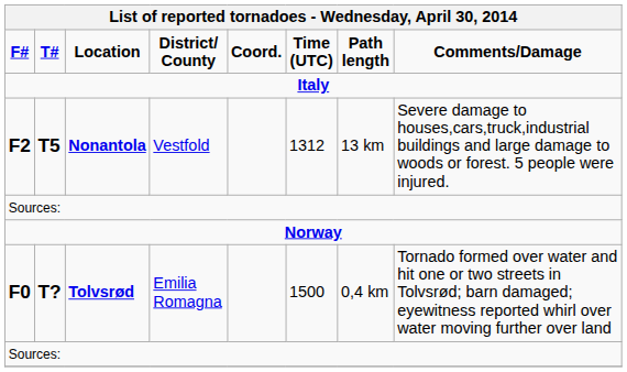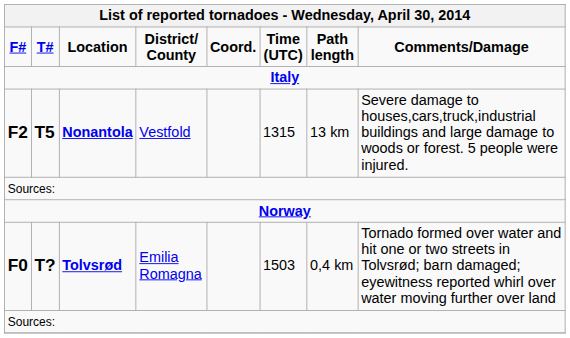F2 | Time (UTC): 1312 -> 1315
F0 | Time (UTC): 1500 -> 1503
